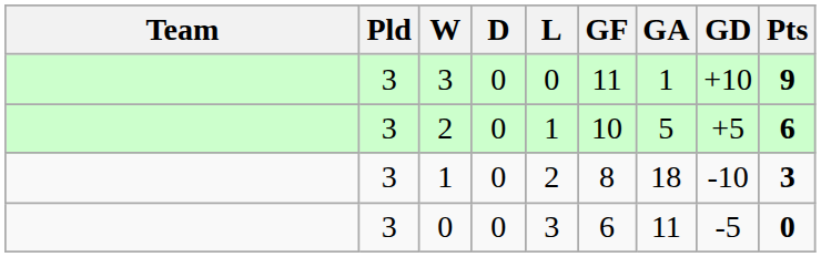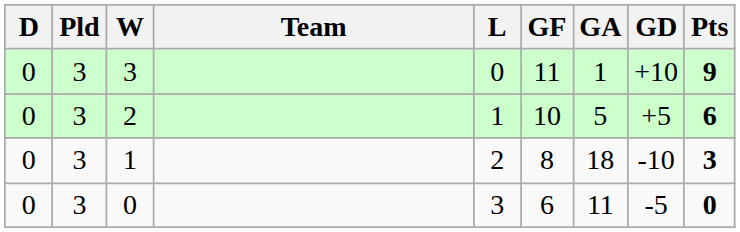columns swapped: Team <-> D
